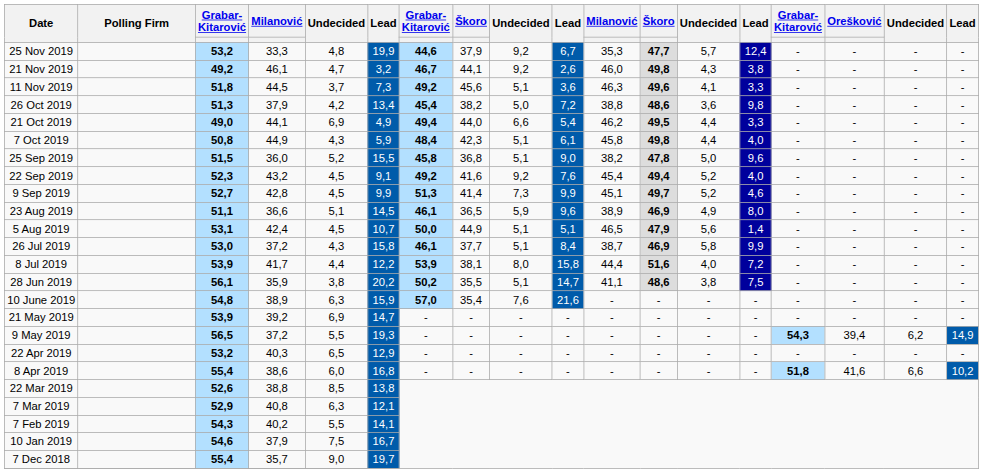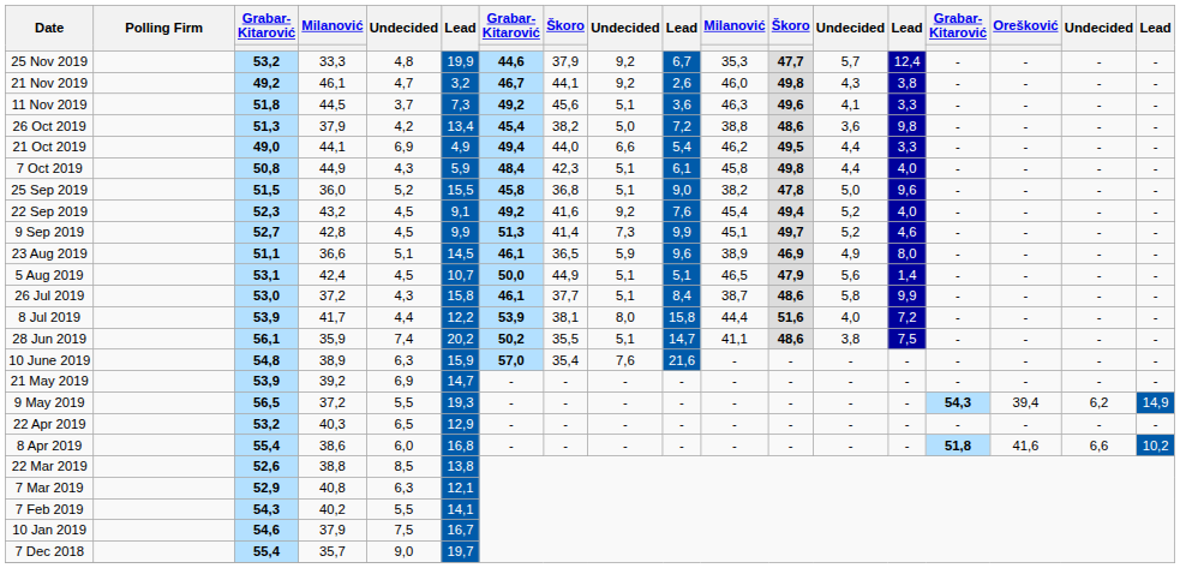26 Jul 2019 | column 12: 46,9 -> 48,6
28 Jun 2019 | column 5: 3,8 -> 7,4
